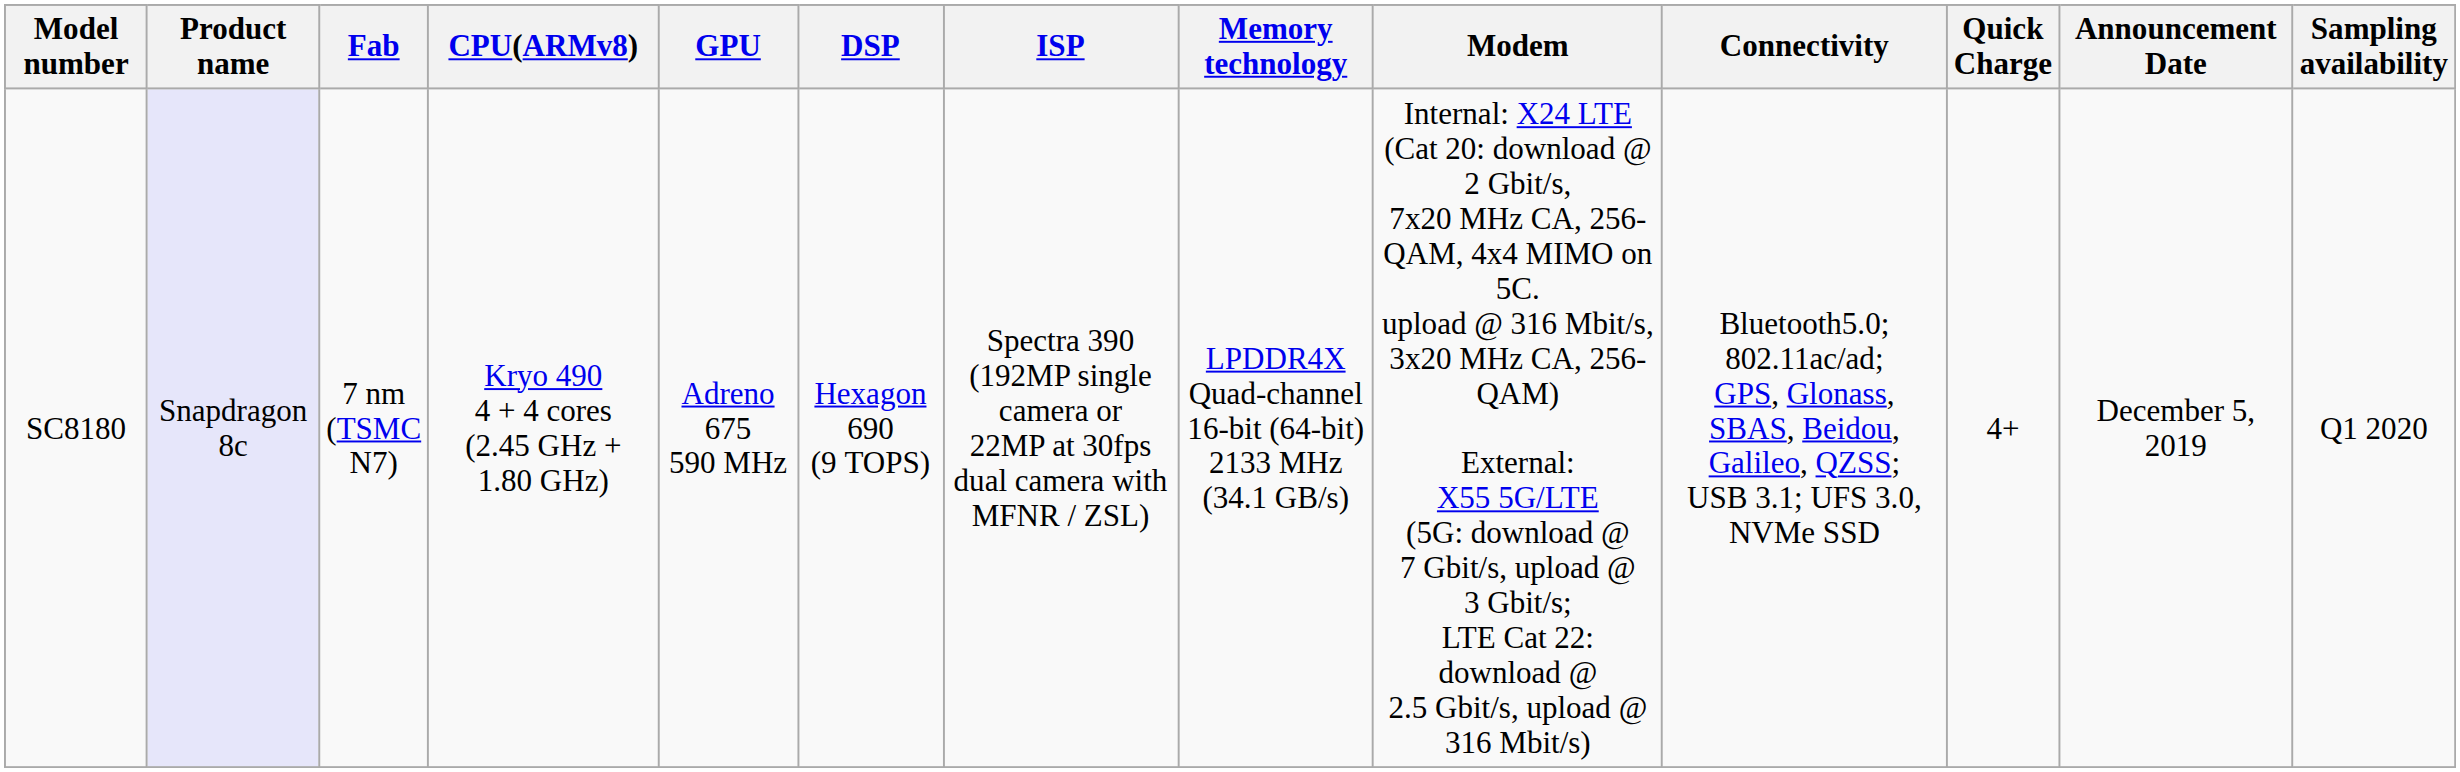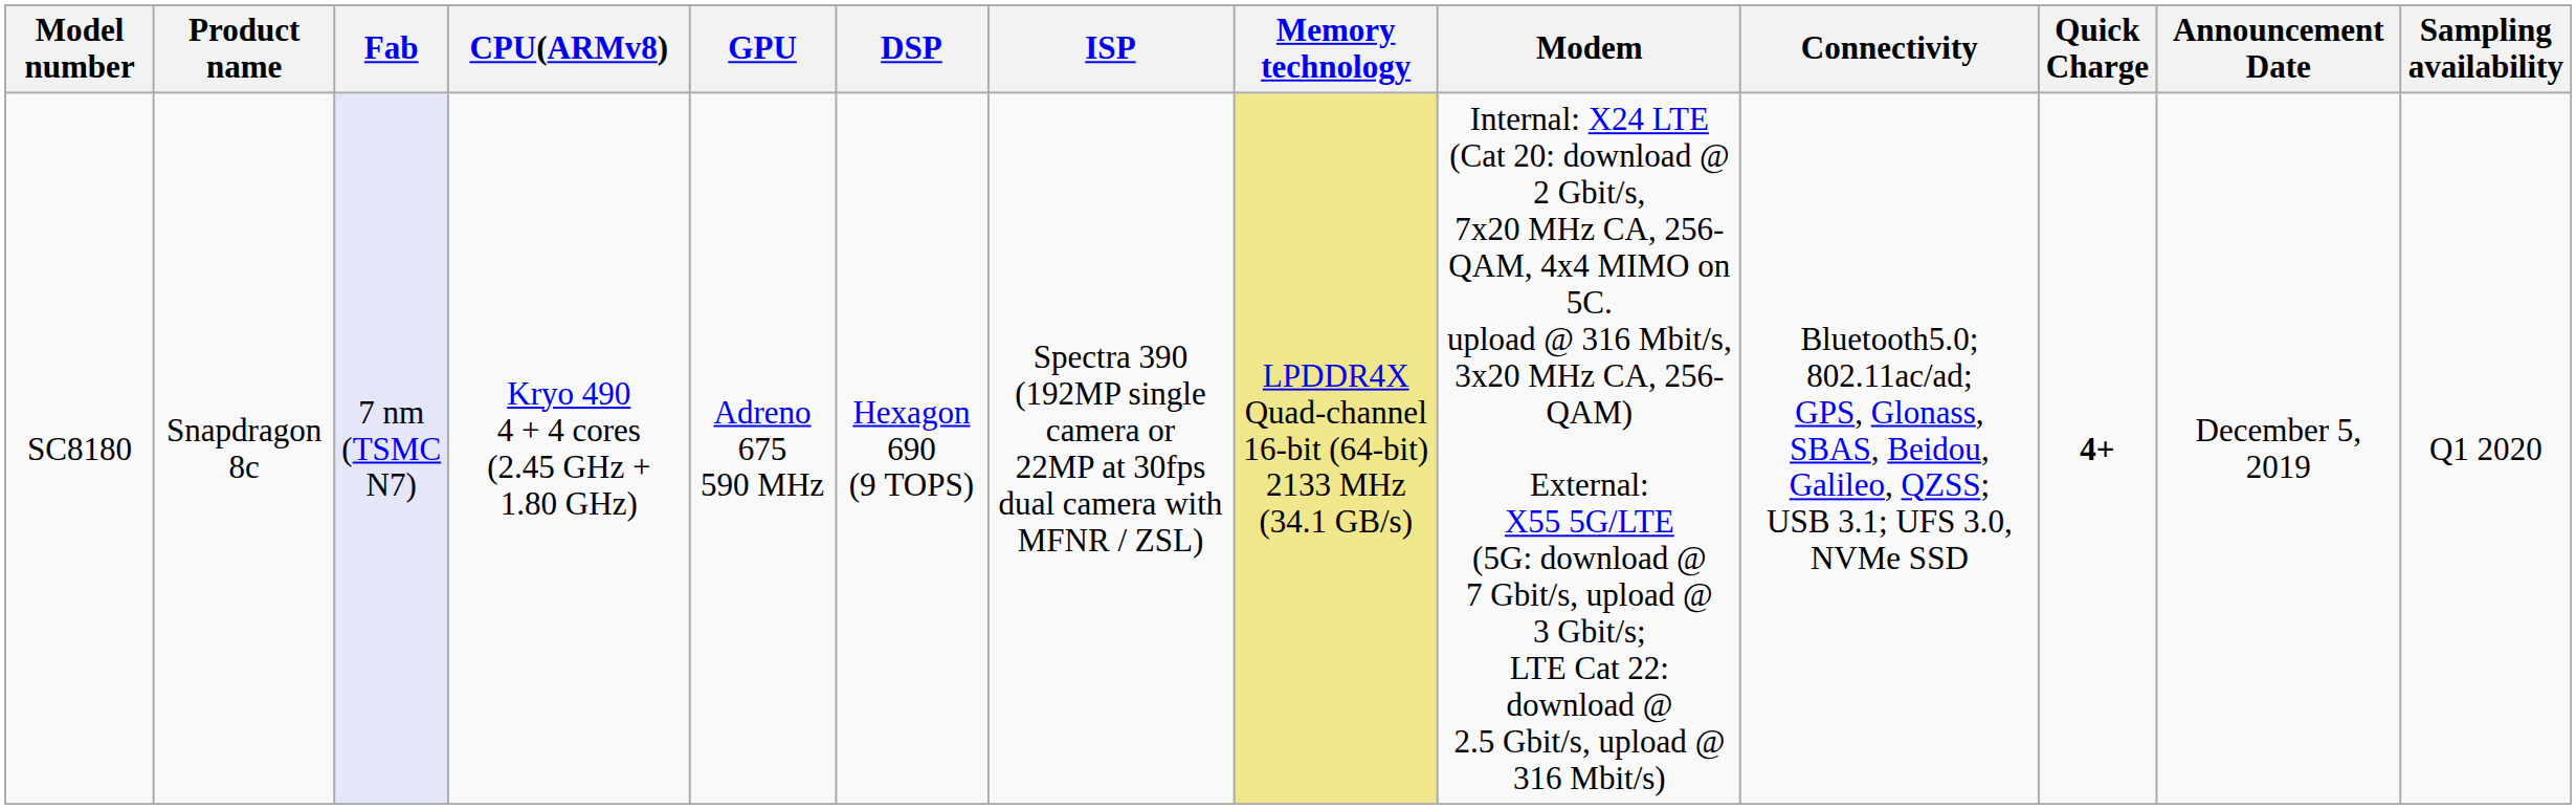SC8180 | Product name: lavender background -> no background
SC8180 | Fab: no background -> lavender background
SC8180 | Memory technology: no background -> khaki background
SC8180 | Quick Charge: normal -> bold
